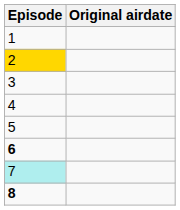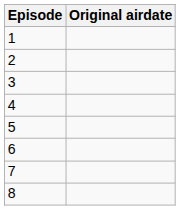2 | Episode: gold background -> no background
6 | Episode: bold -> normal
7 | Episode: paleturquoise background -> no background
8 | Episode: bold -> normal
